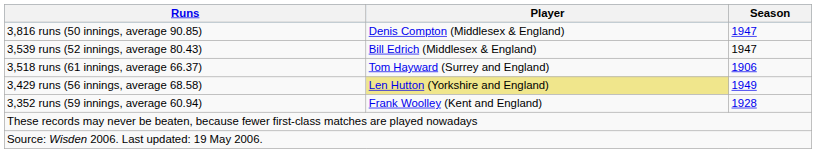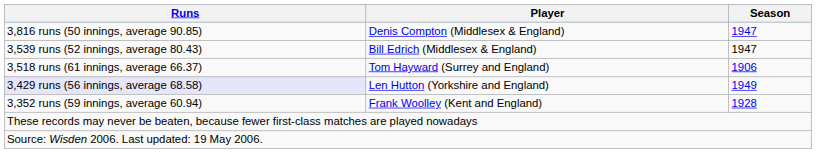3,429 runs (56 innings, average 68.58) | Runs: no background -> lavender background
3,429 runs (56 innings, average 68.58) | Player: khaki background -> no background
